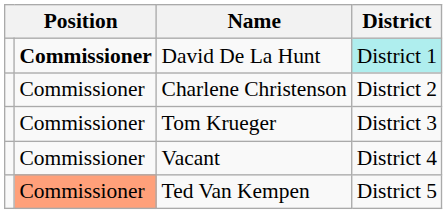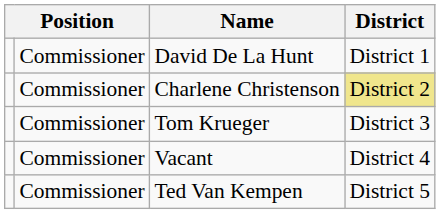David De La Hunt | column 2: bold -> normal
David De La Hunt | District: paleturquoise background -> no background
Charlene Christenson | District: no background -> khaki background
Ted Van Kempen | column 2: lightsalmon background -> no background
